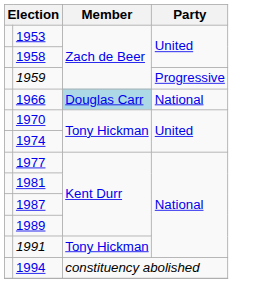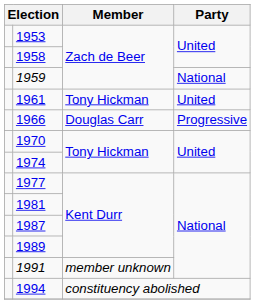1959 | Party: Progressive -> National
+ row: 1961 | Tony Hickman | United
1966 | Member: lightblue background -> no background
1966 | Party: National -> Progressive
1991 | Member: Tony Hickman -> member unknown
